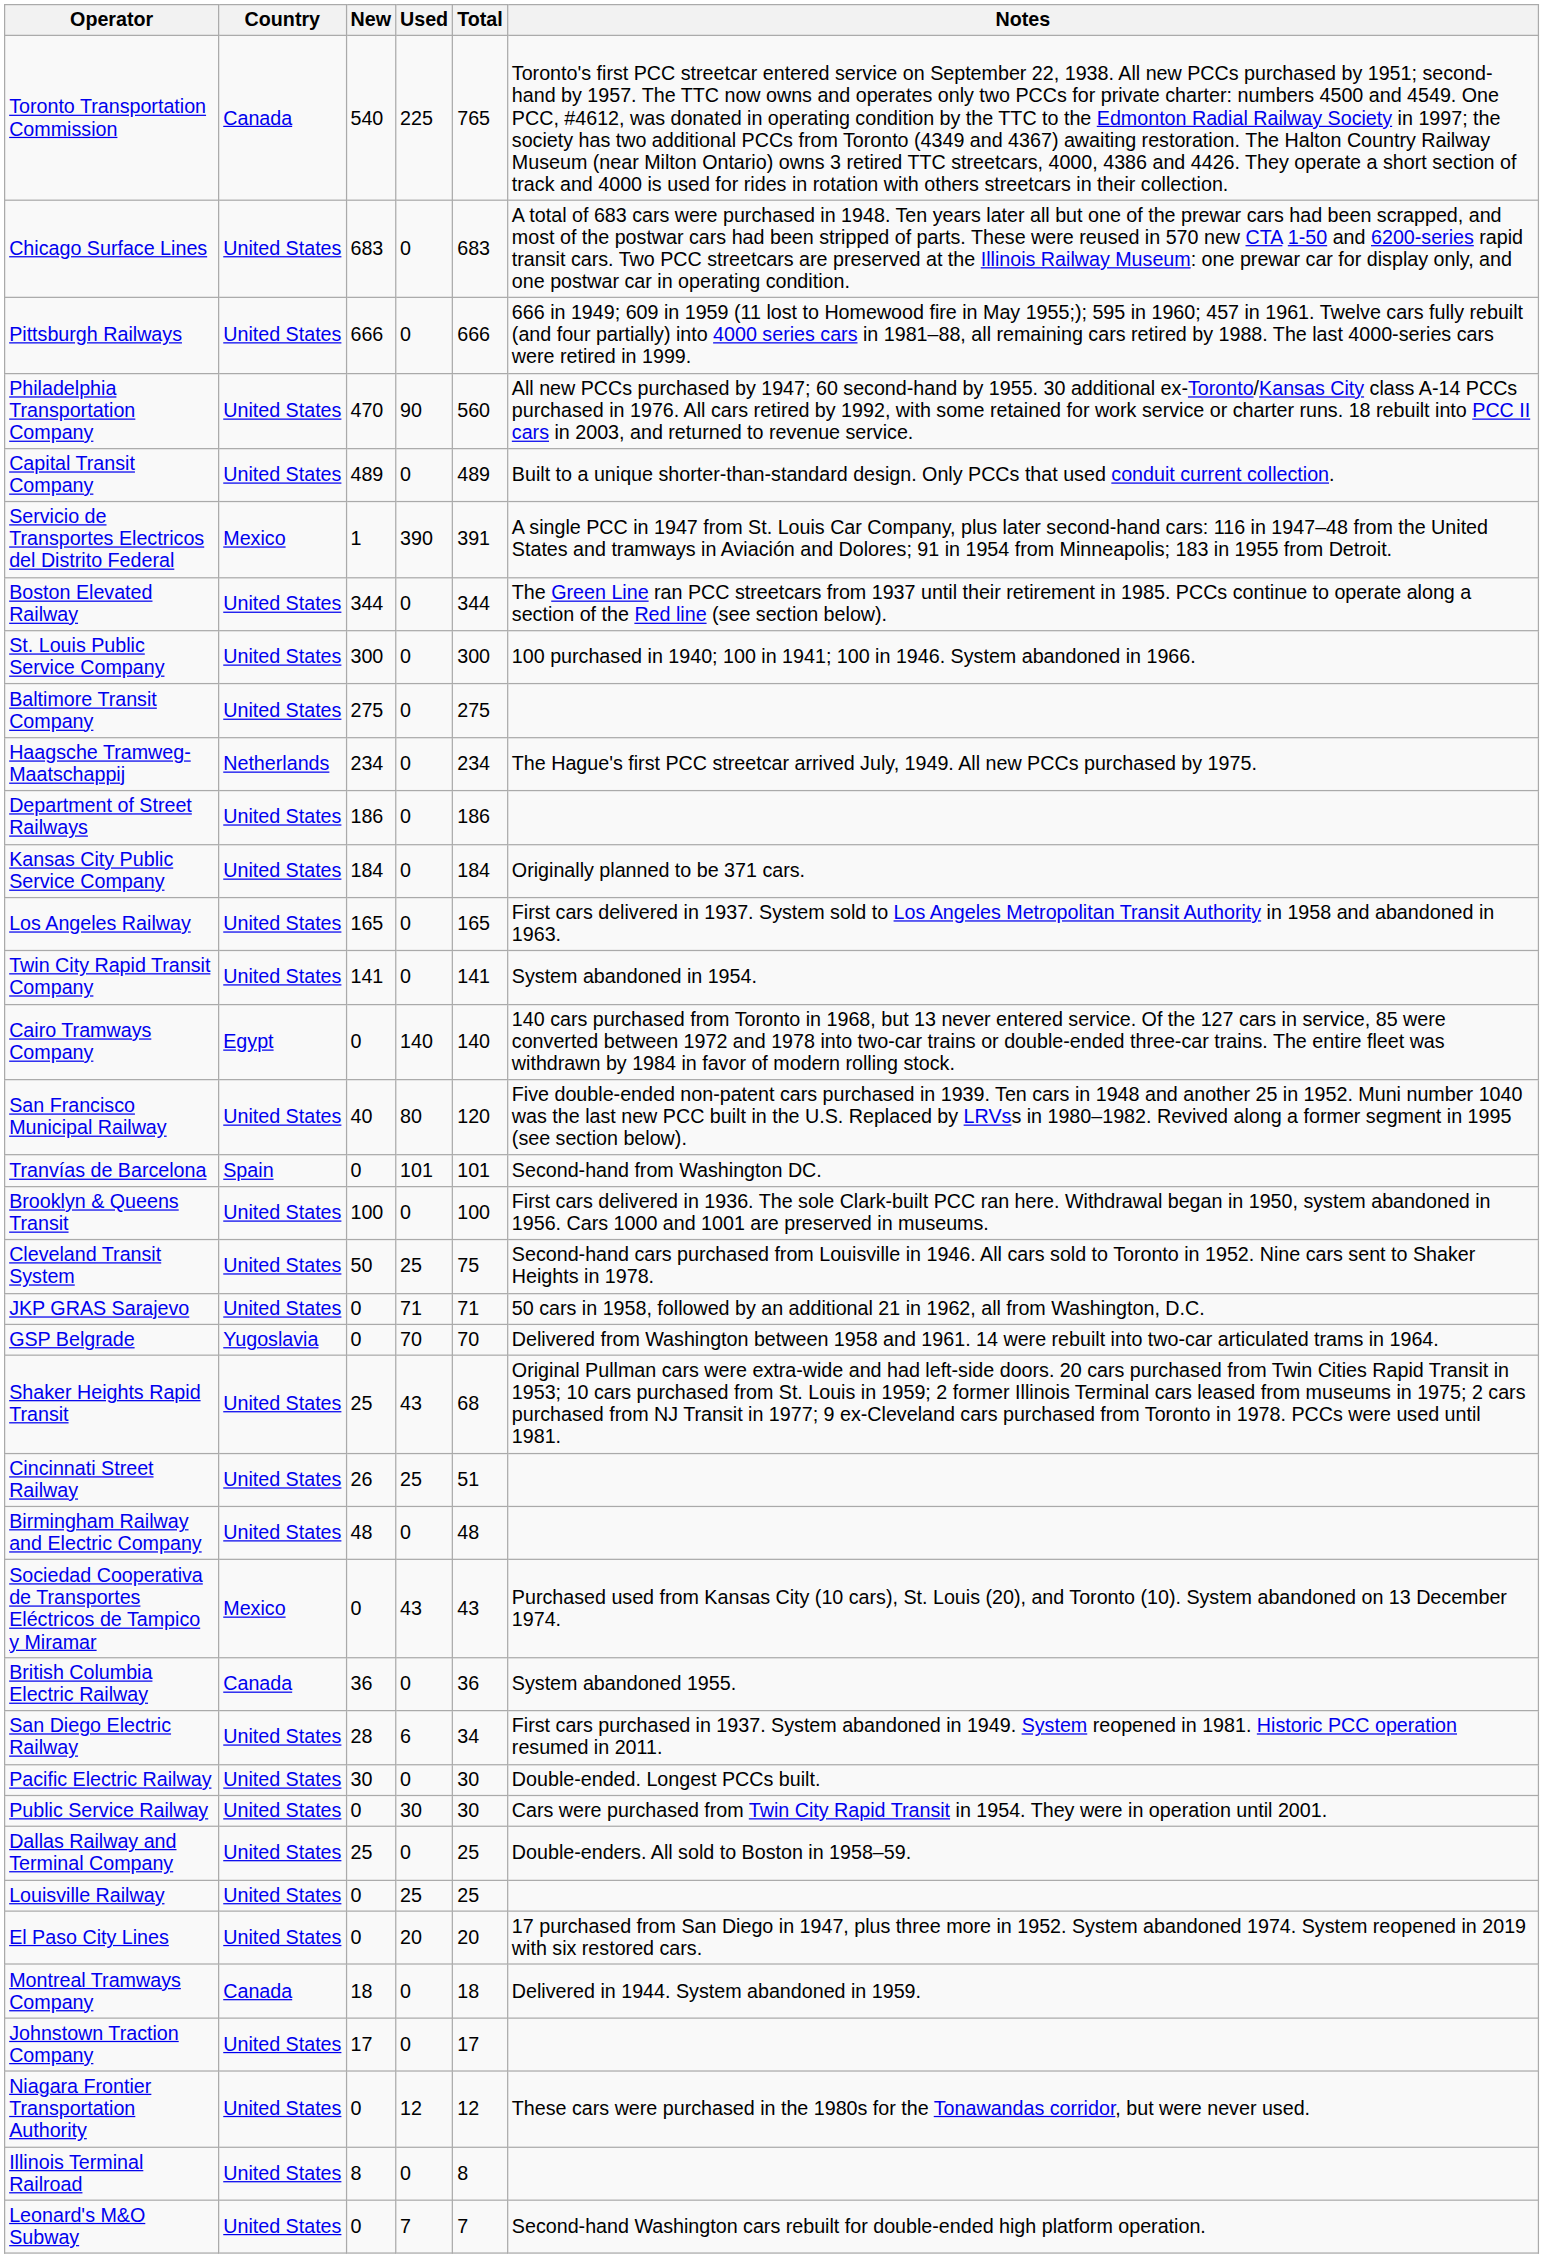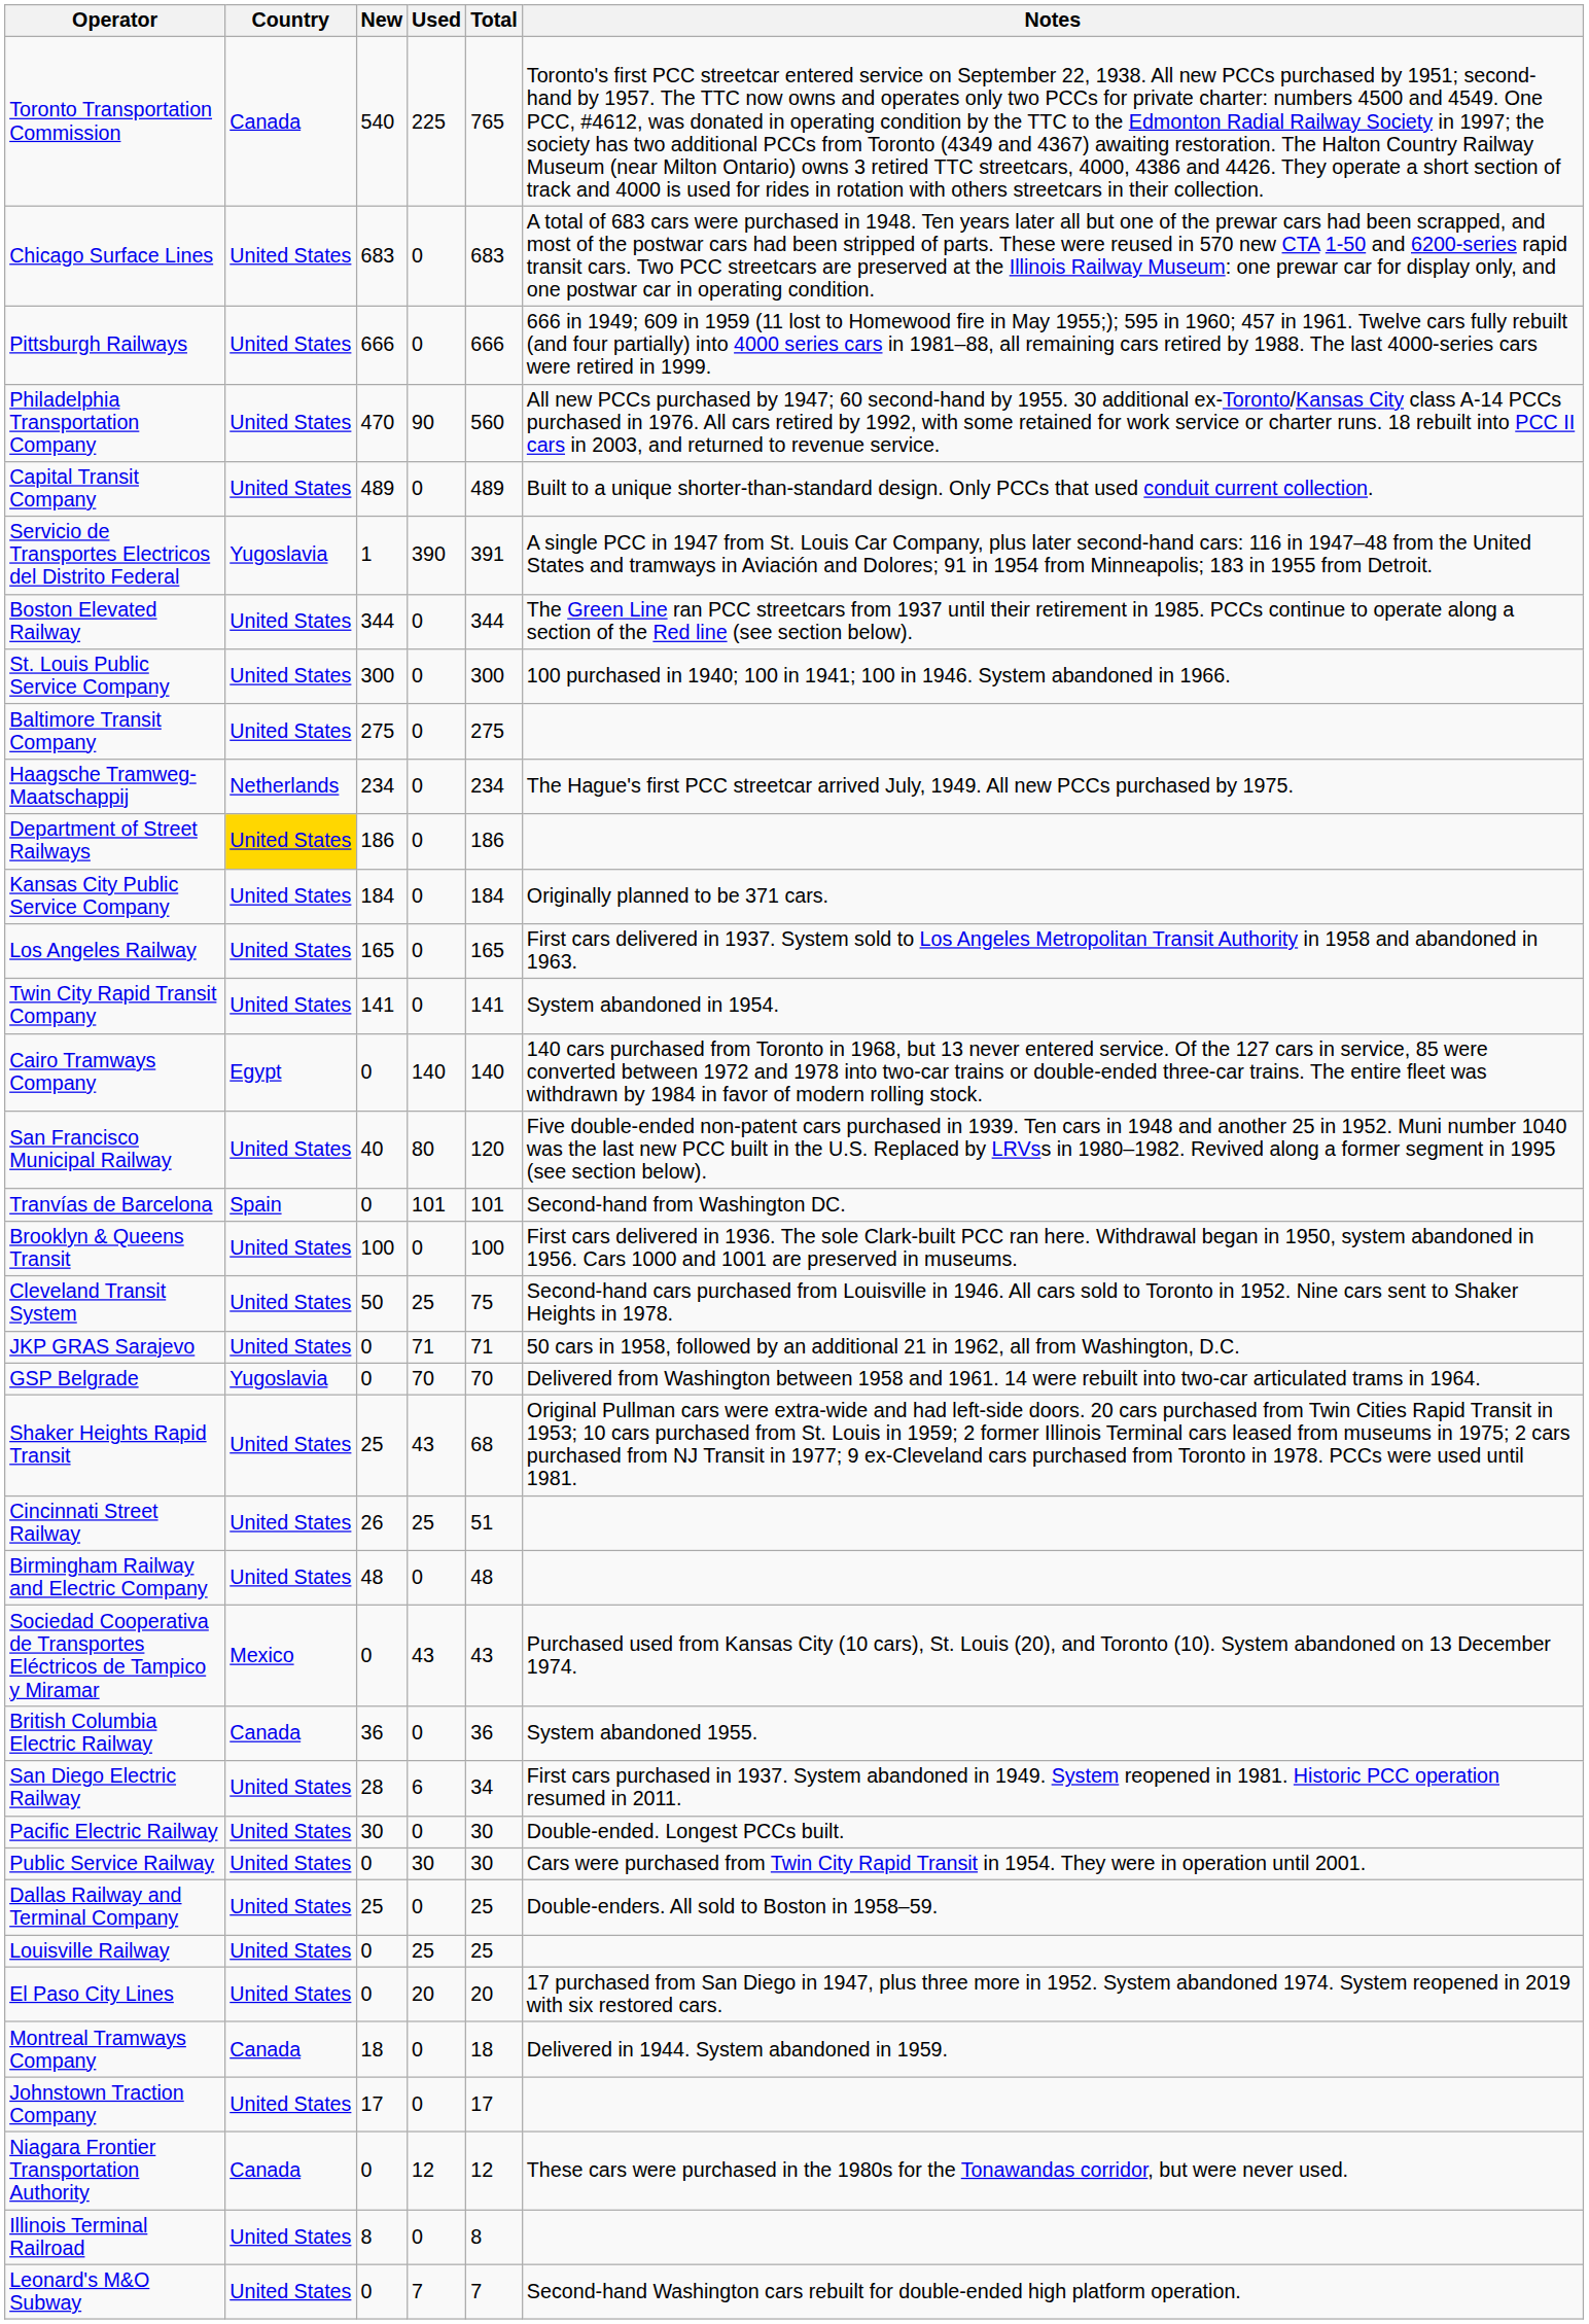Servicio de Transportes Electricos del Distrito Federal | Country: Mexico -> Yugoslavia
Department of Street Railways | Country: no background -> gold background
Niagara Frontier Transportation Authority | Country: United States -> Canada
